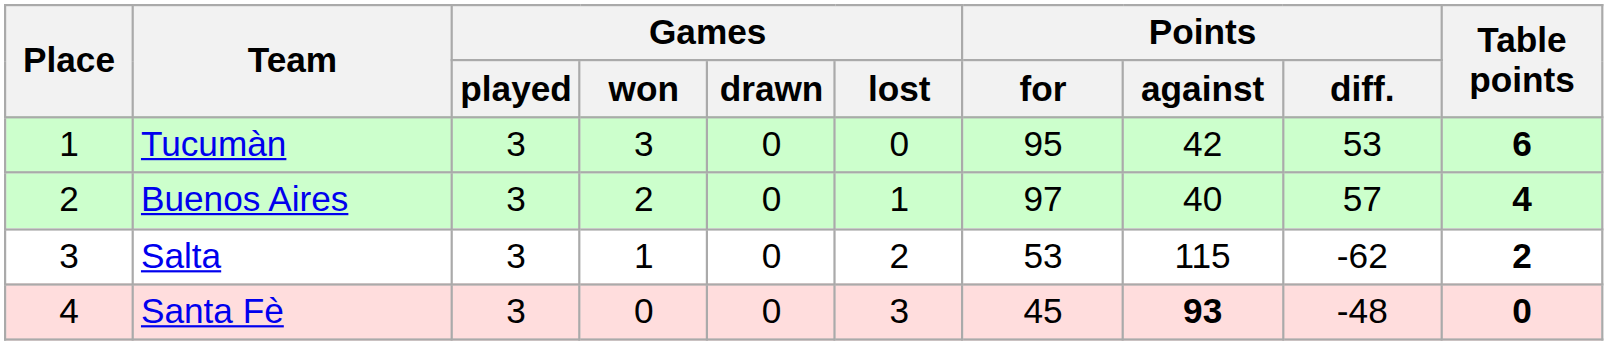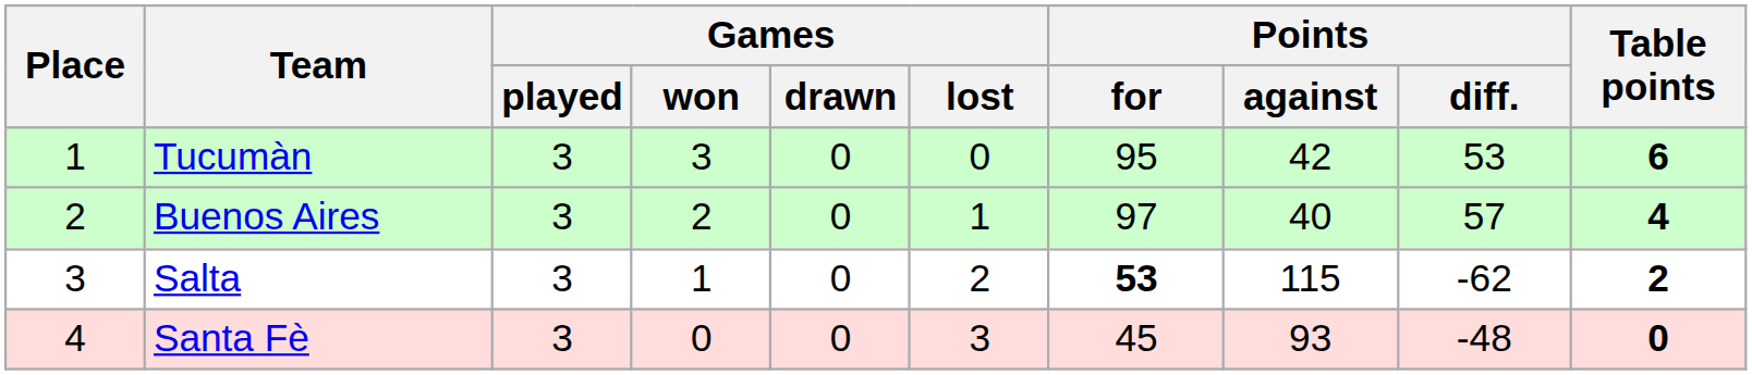Salta | Points / for: normal -> bold
Santa Fè | Points / against: bold -> normal
